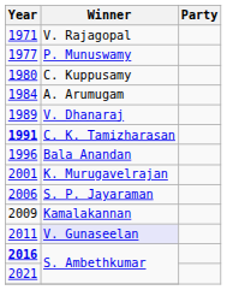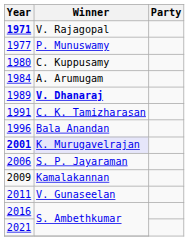V. Rajagopal | Year: normal -> bold
V. Dhanaraj | Winner: normal -> bold
C. K. Tamizharasan | Year: bold -> normal
K. Murugavelrajan | Year: normal -> bold
K. Murugavelrajan | Winner: no background -> lavender background
V. Gunaseelan | Winner: lavender background -> no background
2016 / S. Ambethkumar | Year: bold -> normal
